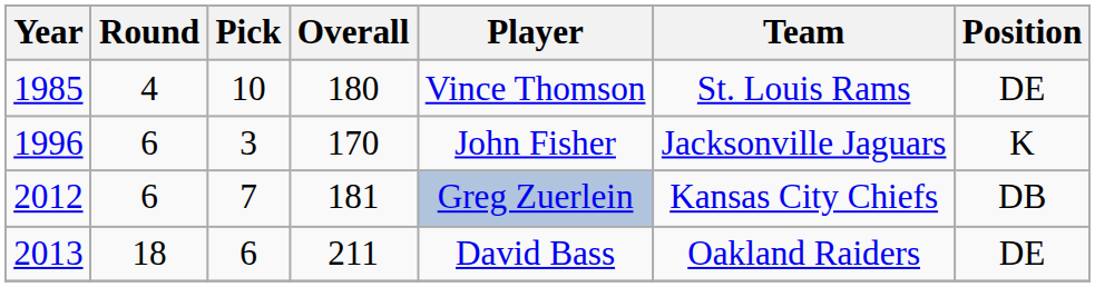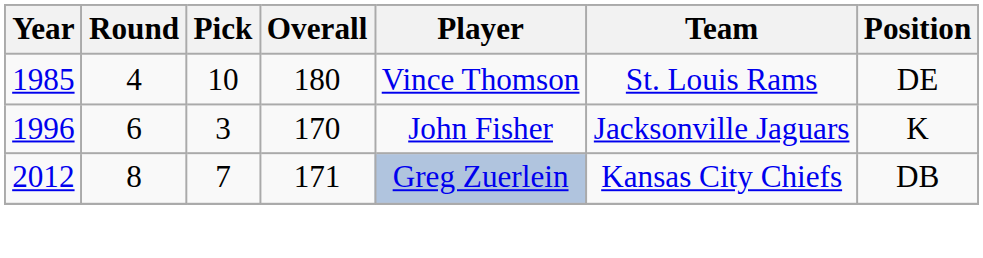2012 | Round: 6 -> 8
2012 | Overall: 181 -> 171
- row: 2013 | 18 | 6 | 211 | David Bass | Oakland Raiders | DE
